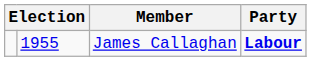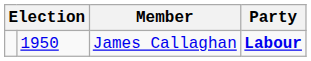James Callaghan | column 2: 1955 -> 1950
